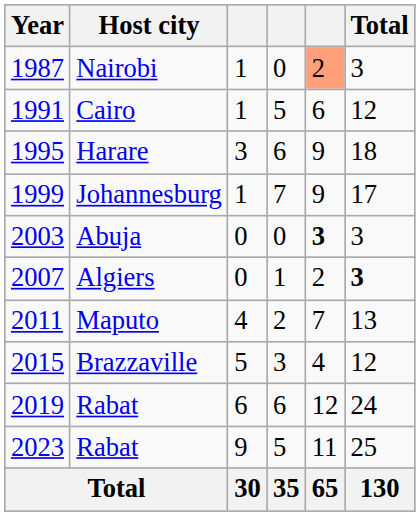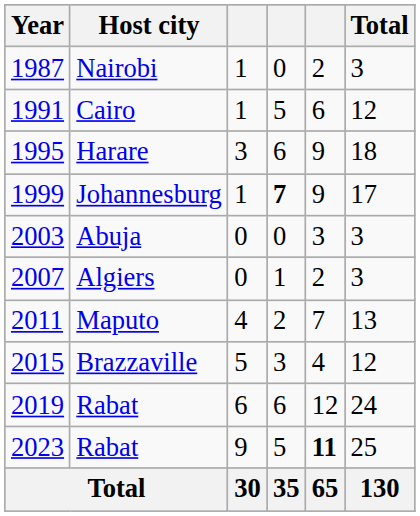Nairobi | column 5: lightsalmon background -> no background
Johannesburg | column 4: normal -> bold
Abuja | column 5: bold -> normal
Algiers | Total: bold -> normal
2023 / Rabat | column 5: normal -> bold
